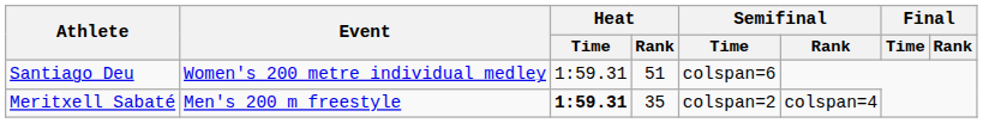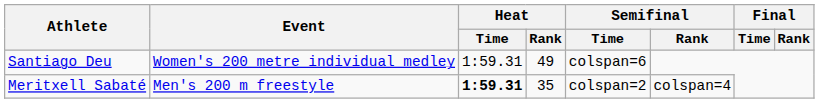Santiago Deu | Heat / Rank: 51 -> 49
